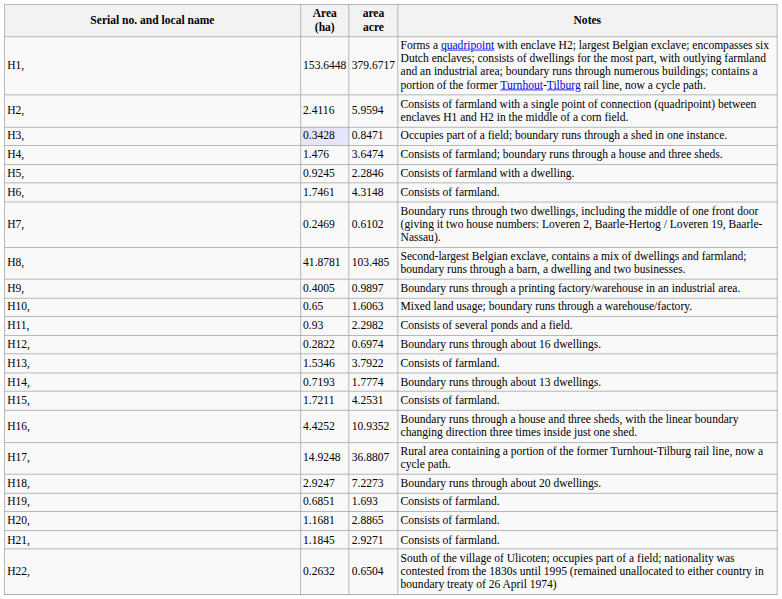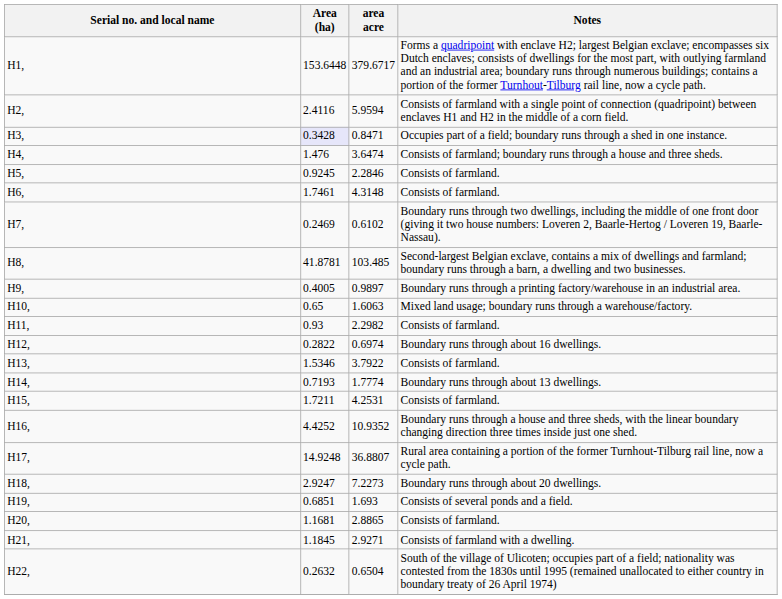H5, | Notes: Consists of farmland with a dwelling. -> Consists of farmland.
H11, | Notes: Consists of several ponds and a field. -> Consists of farmland.
H19, | Notes: Consists of farmland. -> Consists of several ponds and a field.
H21, | Notes: Consists of farmland. -> Consists of farmland with a dwelling.
